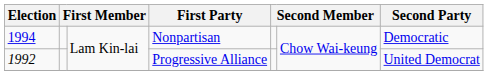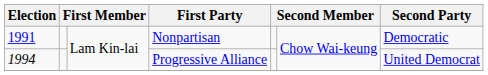Nonpartisan | Election: 1994 -> 1991
Progressive Alliance | Election: 1992 -> 1994
